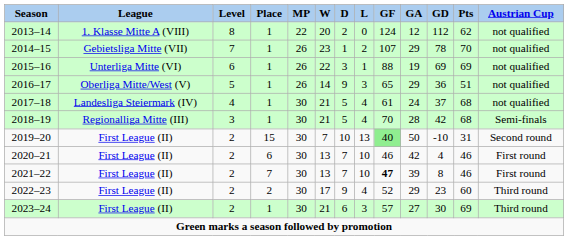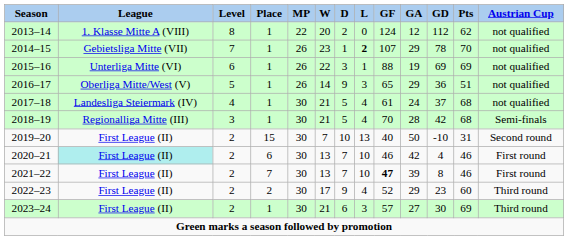2014–15 | L: normal -> bold
2019–20 | GF: lightgreen background -> no background
2020–21 | League: no background -> paleturquoise background
